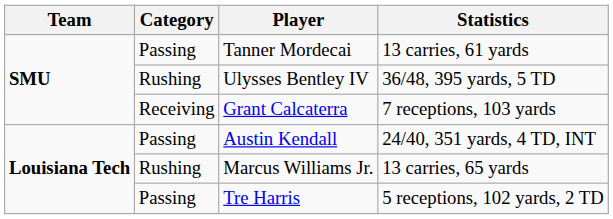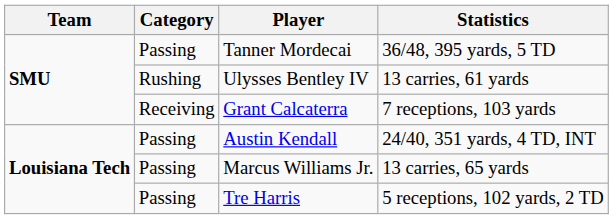Tanner Mordecai | Statistics: 13 carries, 61 yards -> 36/48, 395 yards, 5 TD
Ulysses Bentley IV | Statistics: 36/48, 395 yards, 5 TD -> 13 carries, 61 yards
Marcus Williams Jr. | Category: Rushing -> Passing
